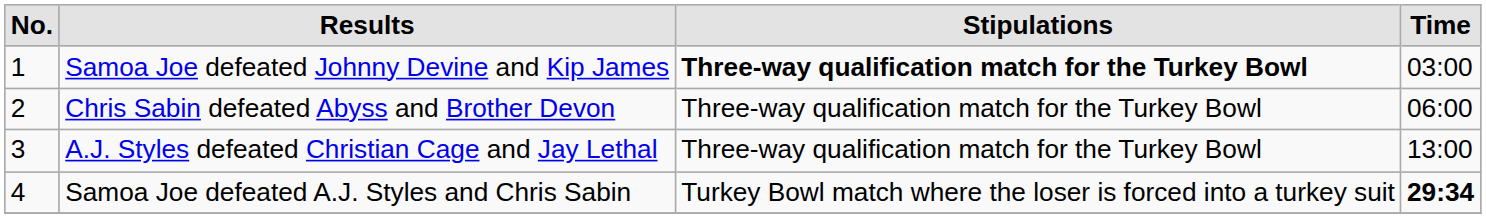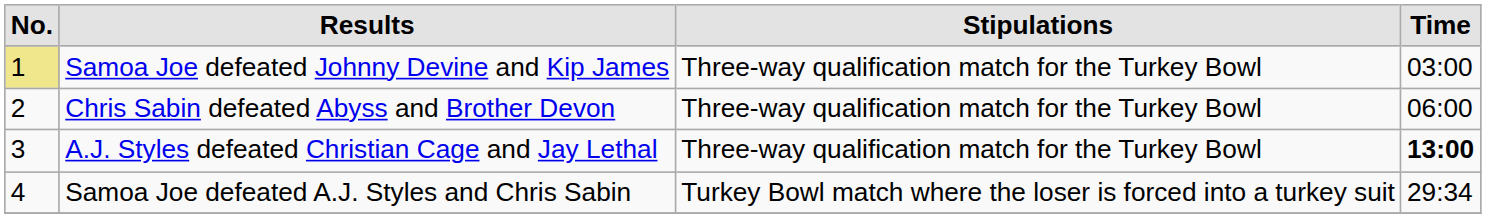Samoa Joe defeated Johnny Devine and Kip James | No.: no background -> khaki background
Samoa Joe defeated Johnny Devine and Kip James | Stipulations: bold -> normal
A.J. Styles defeated Christian Cage and Jay Lethal | Time: normal -> bold
Samoa Joe defeated A.J. Styles and Chris Sabin | Time: bold -> normal
